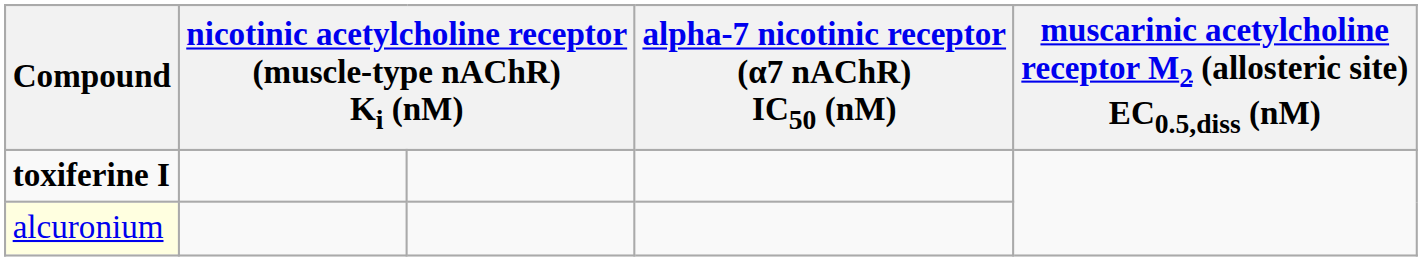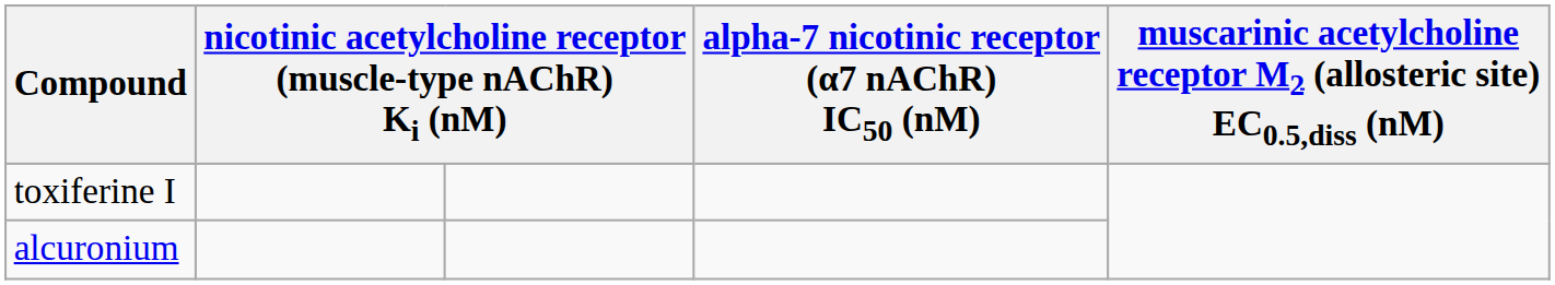toxiferine I | Compound: bold -> normal
alcuronium | Compound: lightyellow background -> no background
